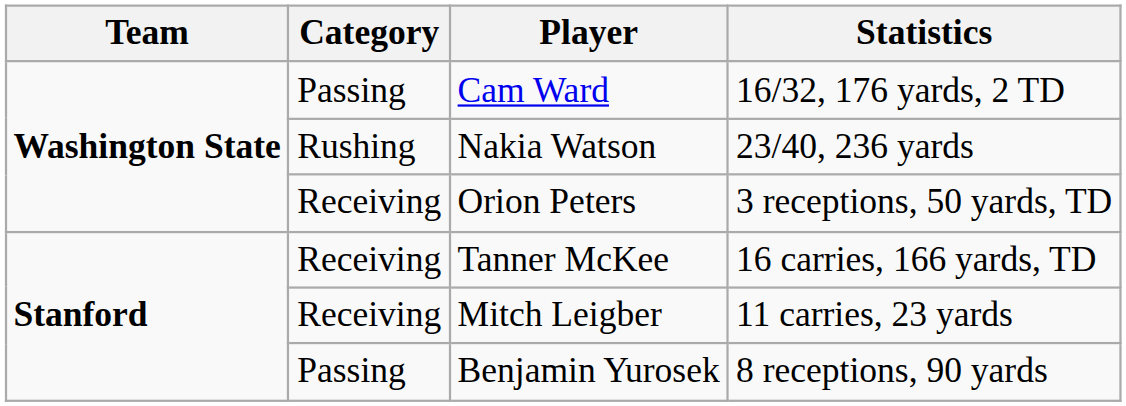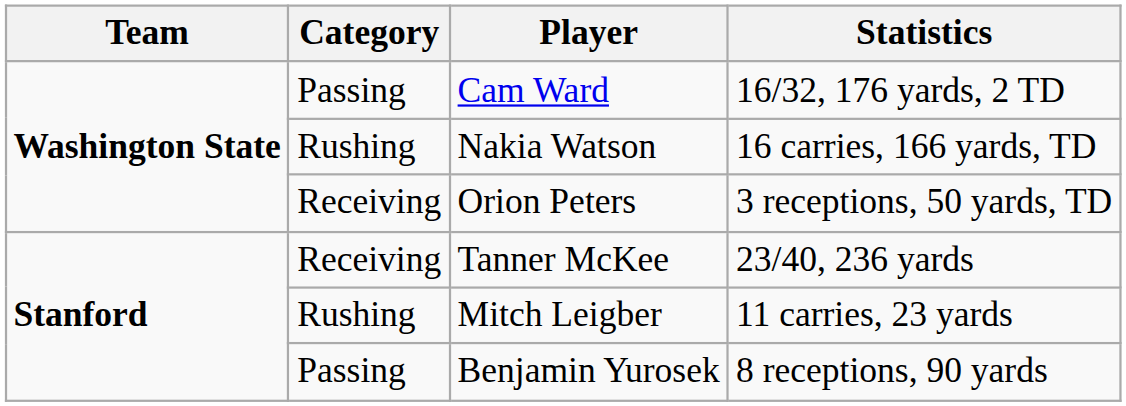Nakia Watson | Statistics: 23/40, 236 yards -> 16 carries, 166 yards, TD
Tanner McKee | Statistics: 16 carries, 166 yards, TD -> 23/40, 236 yards
Mitch Leigber | Category: Receiving -> Rushing
